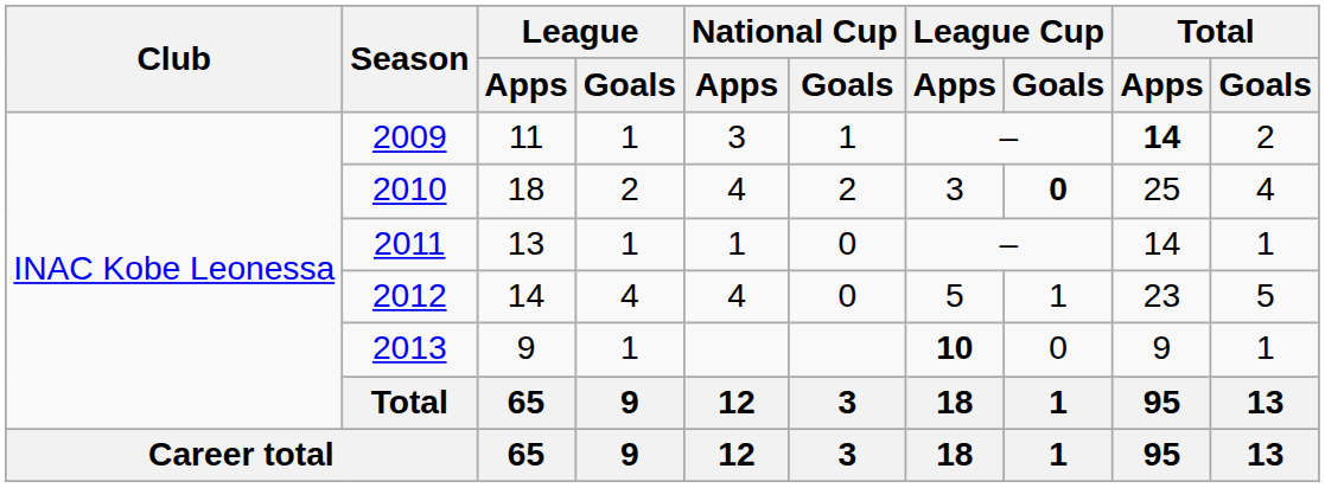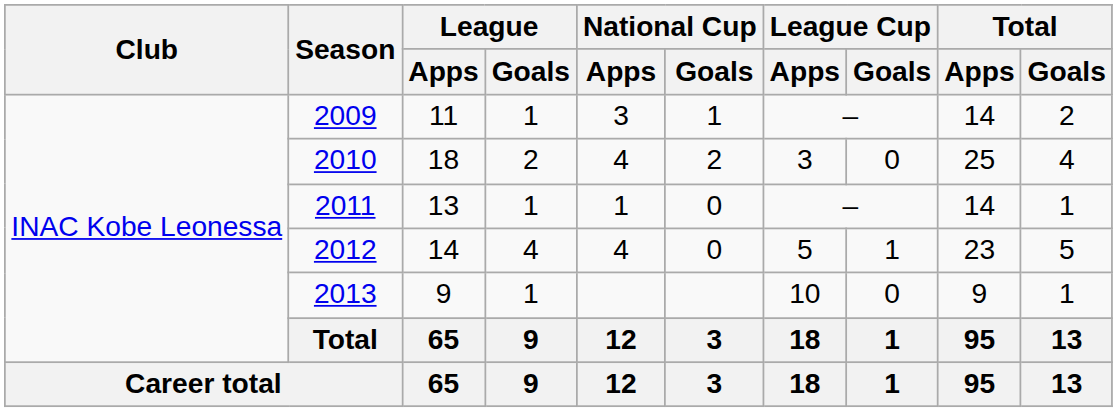2009 | Total / Apps: bold -> normal
2010 | League Cup / Goals: bold -> normal
2013 | League Cup / Apps: bold -> normal
